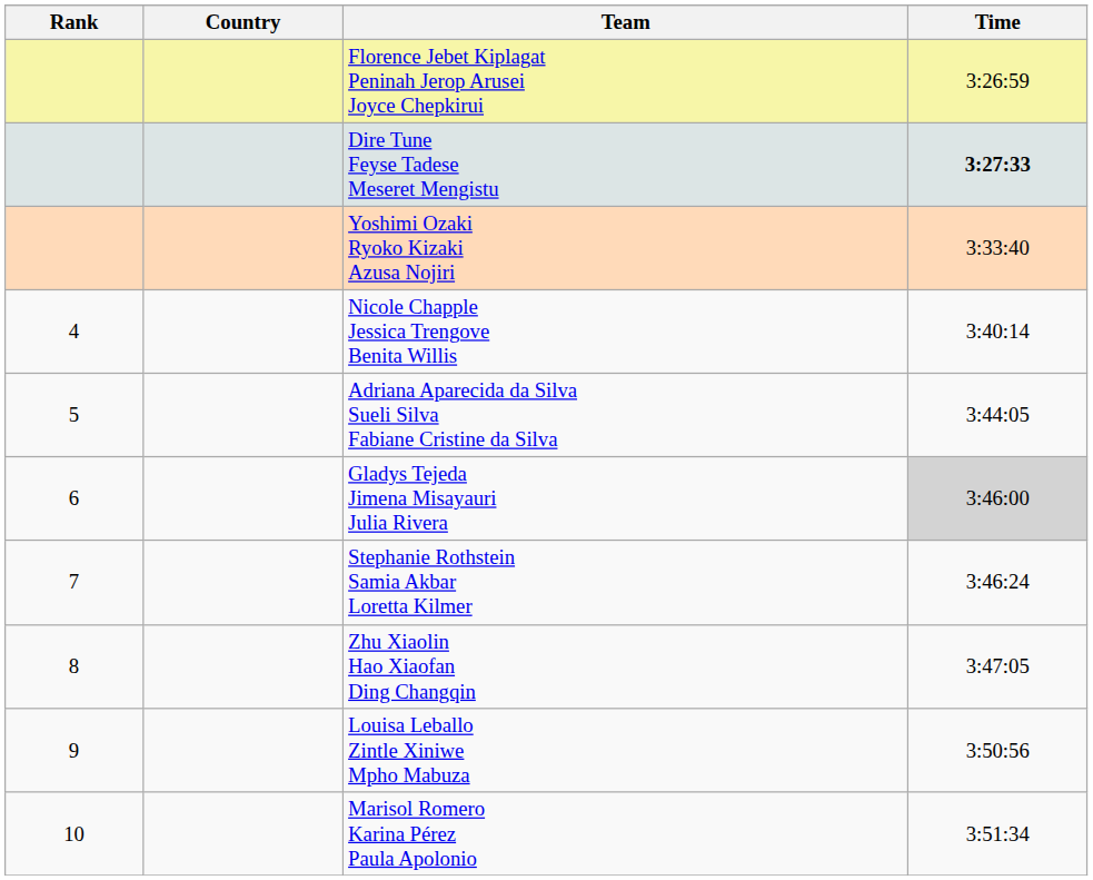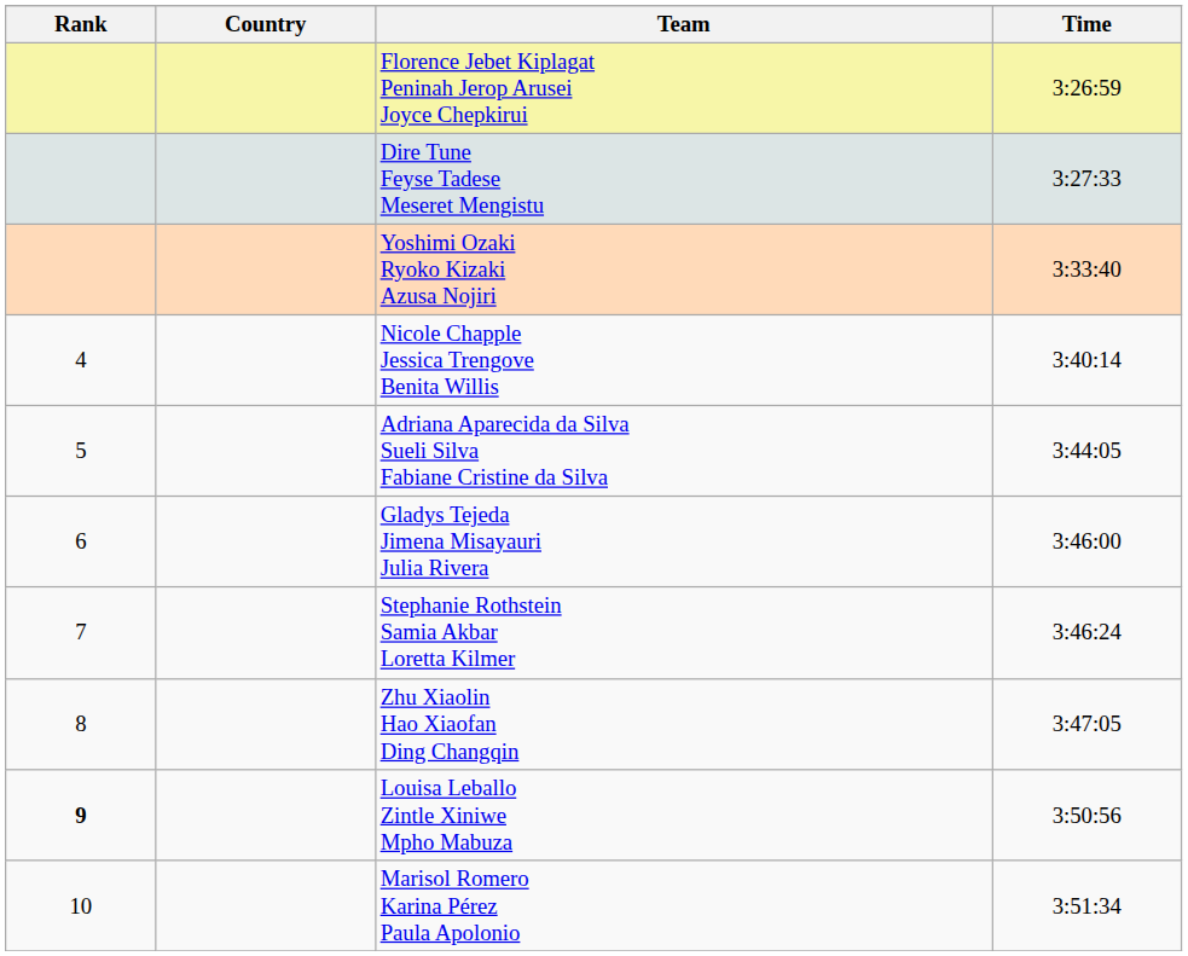Dire Tune Feyse Tadese Meseret Mengistu | Time: bold -> normal
Gladys Tejeda Jimena Misayauri Julia Rivera | Time: lightgrey background -> no background
Louisa Leballo Zintle Xiniwe Mpho Mabuza | Rank: normal -> bold
